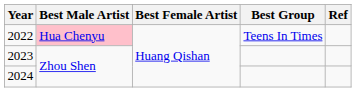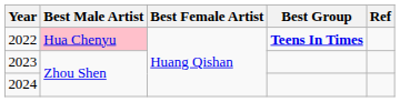2022 | Best Group: normal -> bold
